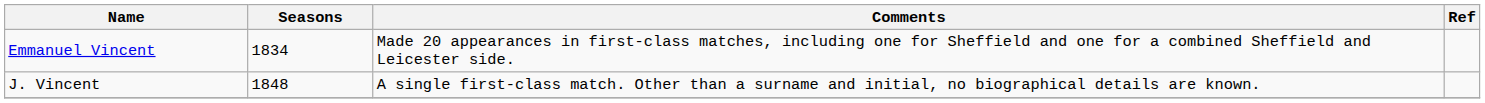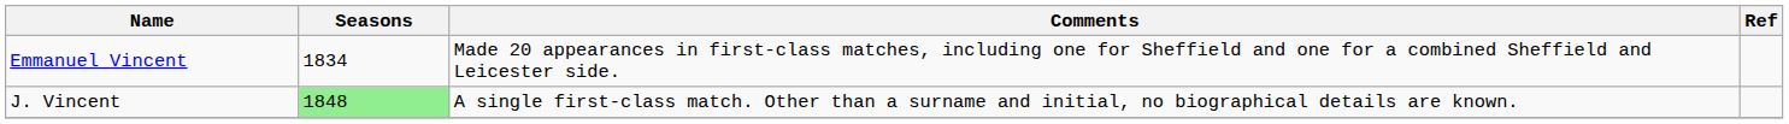J. Vincent | Seasons: no background -> lightgreen background
